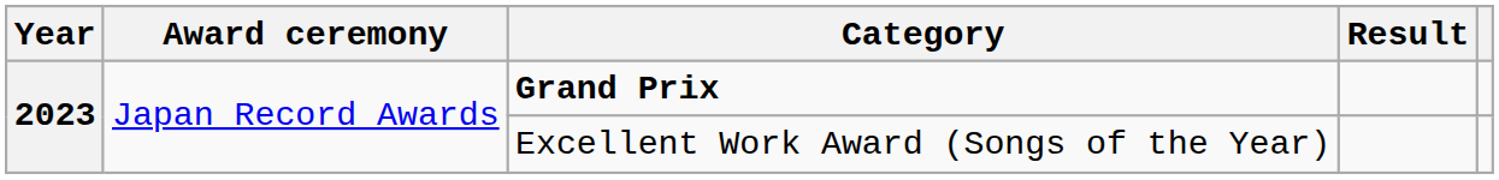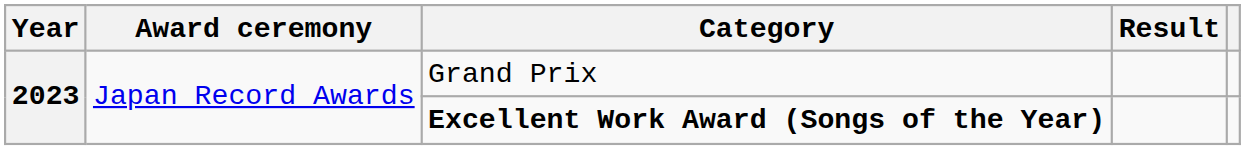Grand Prix | Category: bold -> normal
Excellent Work Award (Songs of the Year) | Category: normal -> bold
